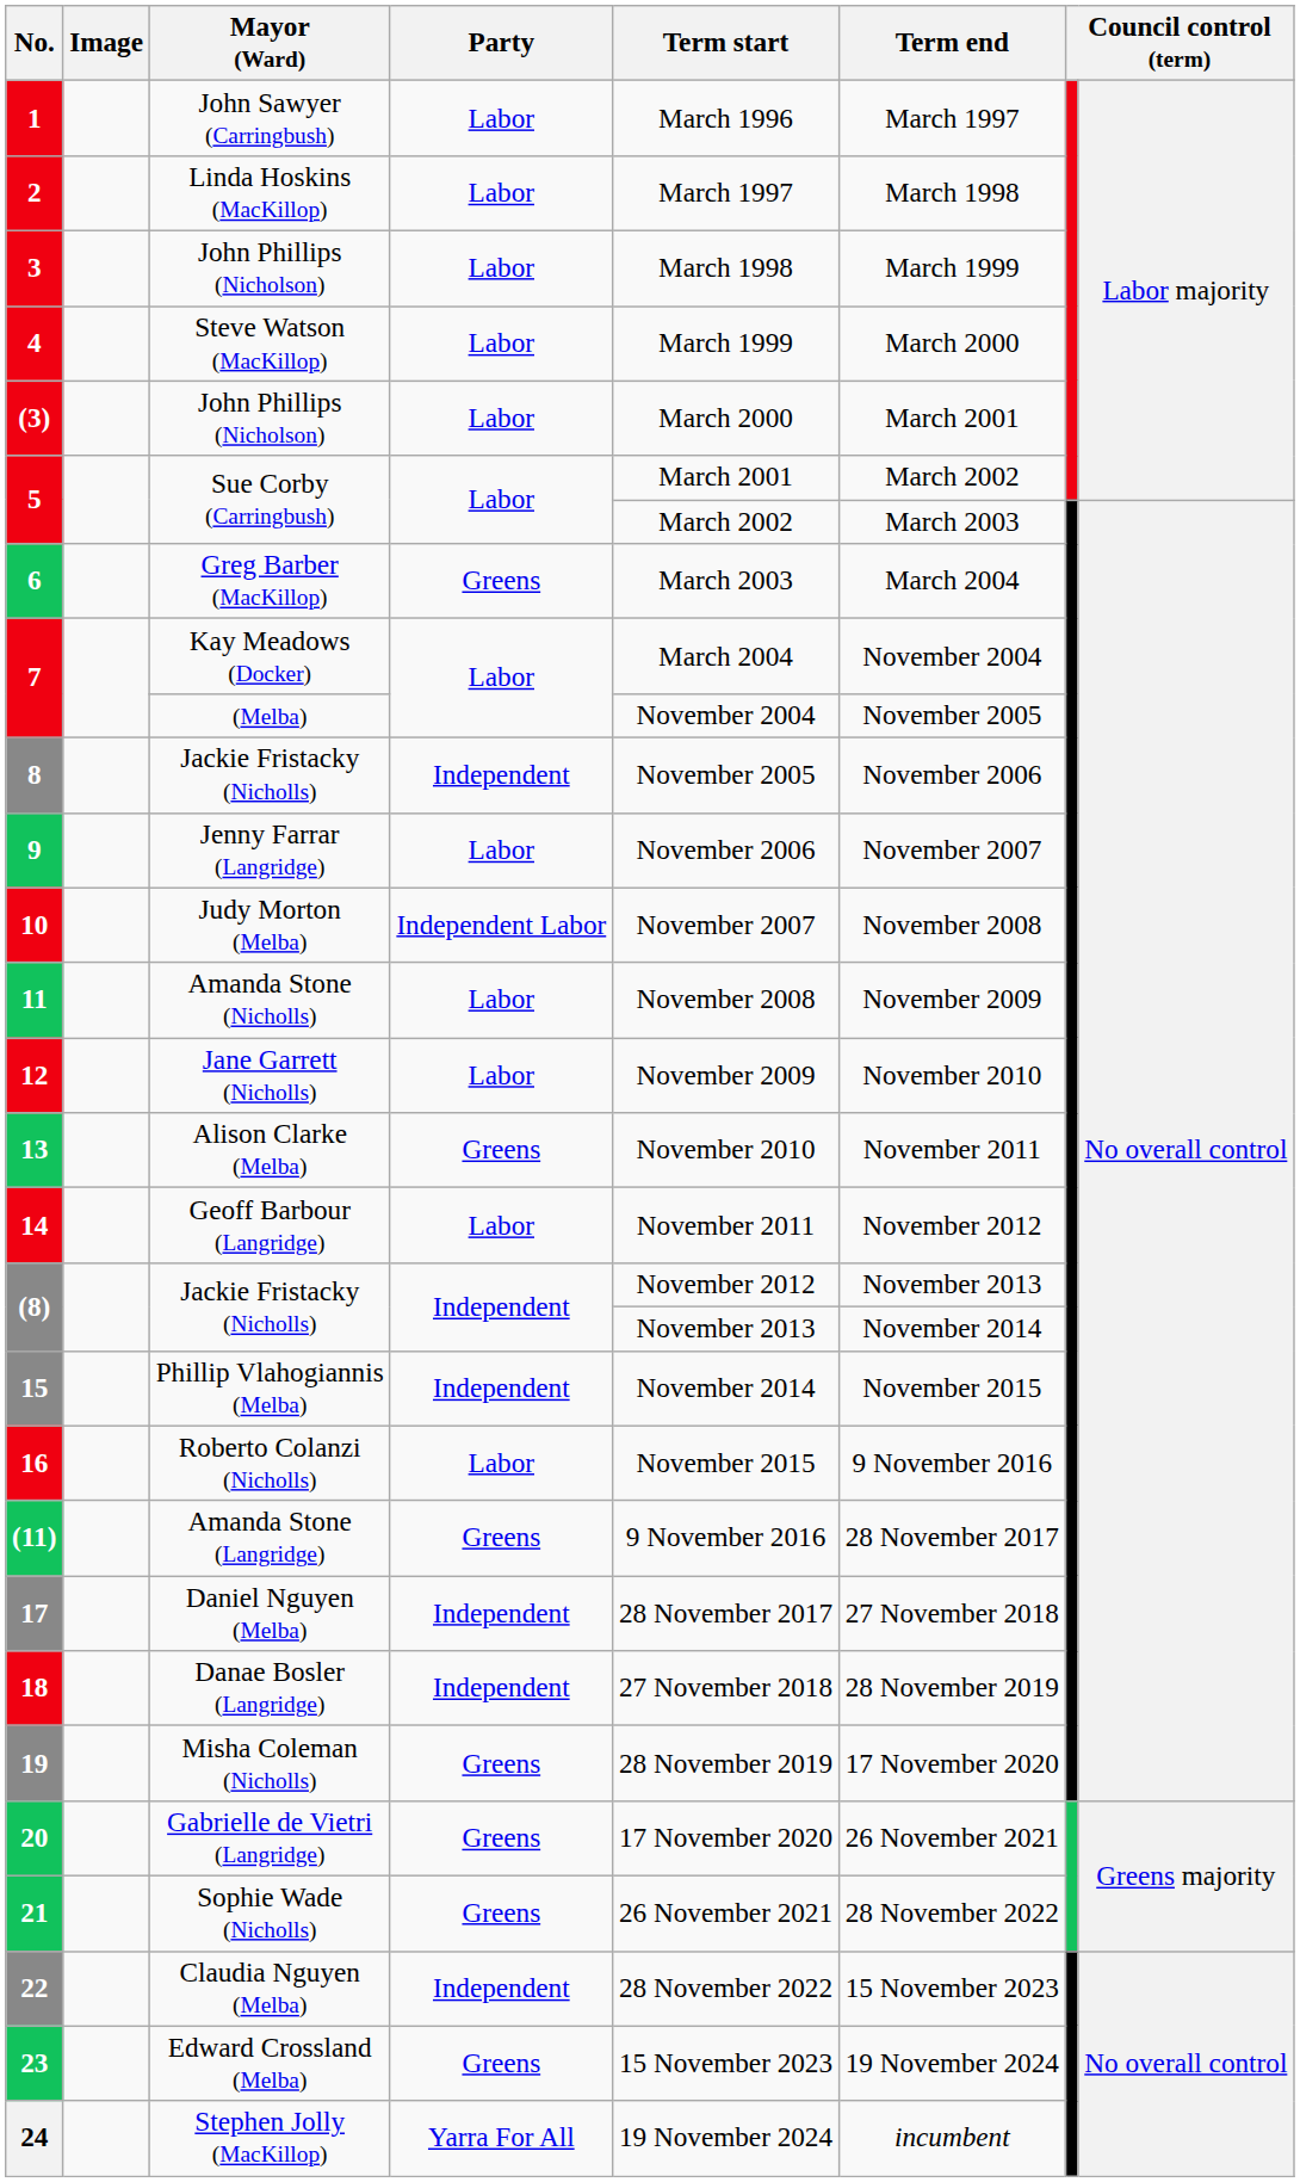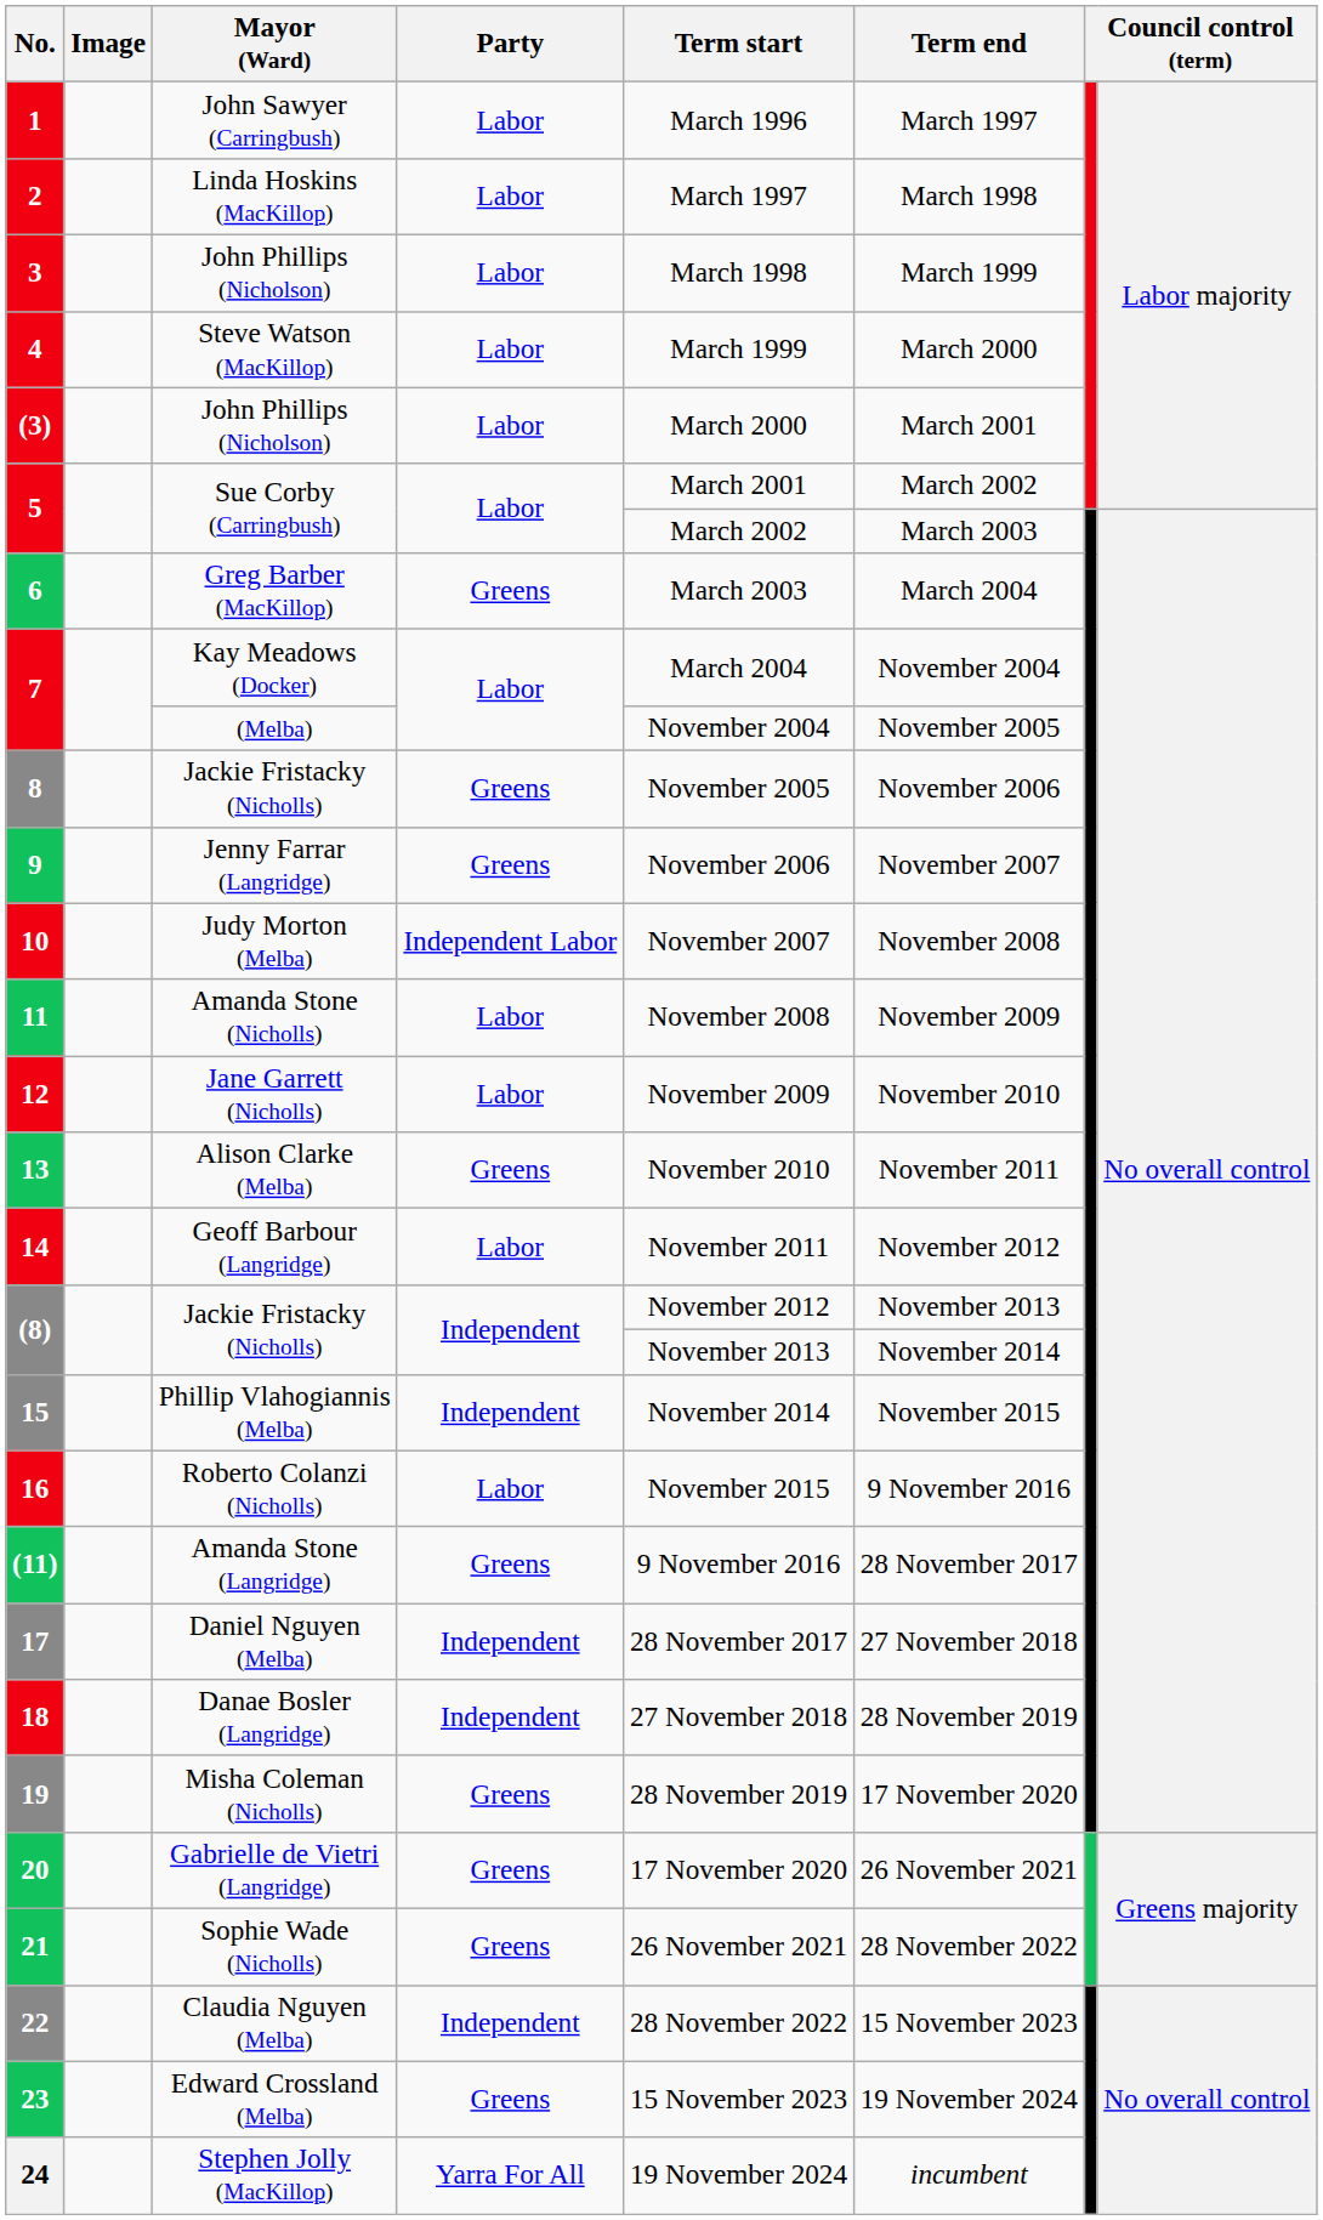8 | Party: Independent -> Greens
9 | Party: Labor -> Greens
